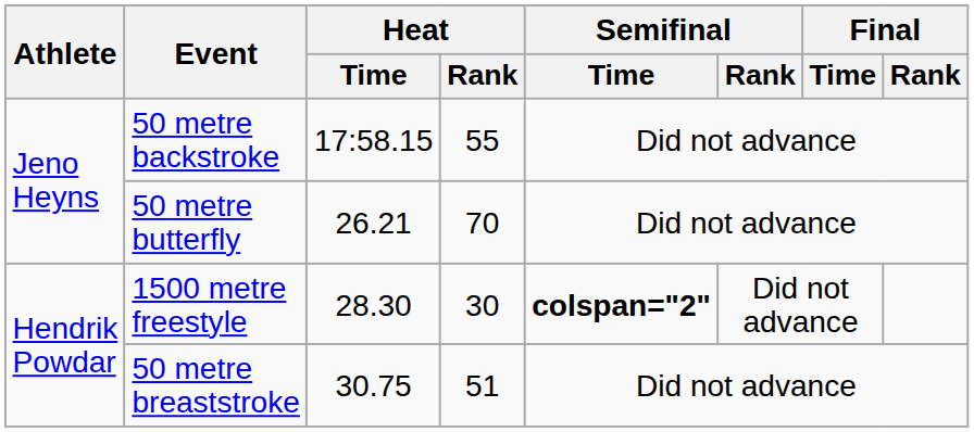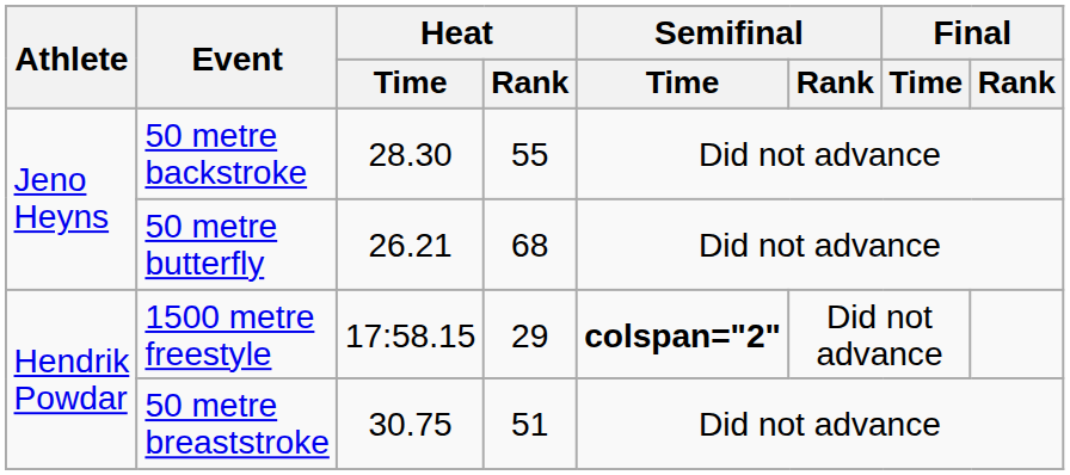50 metre backstroke | Heat / Time: 17:58.15 -> 28.30
50 metre butterfly | Heat / Rank: 70 -> 68
1500 metre freestyle | Heat / Time: 28.30 -> 17:58.15
1500 metre freestyle | Heat / Rank: 30 -> 29
